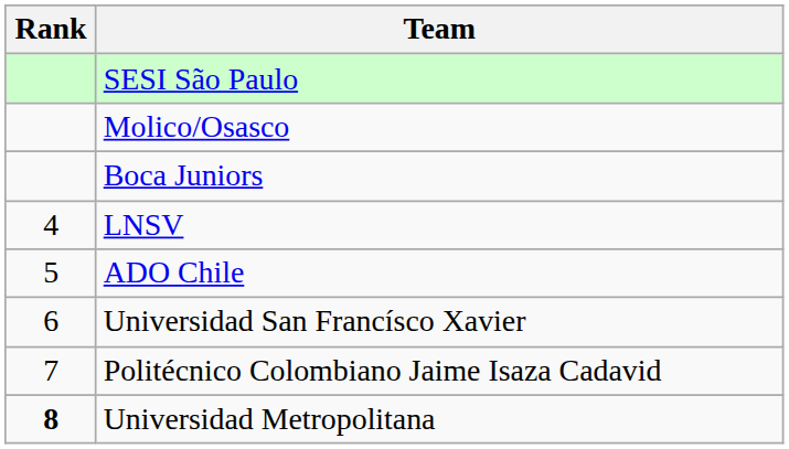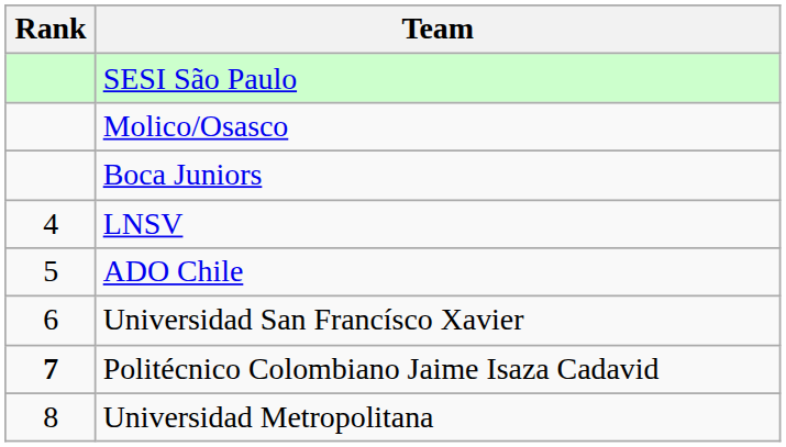Politécnico Colombiano Jaime Isaza Cadavid | Rank: normal -> bold
Universidad Metropolitana | Rank: bold -> normal
